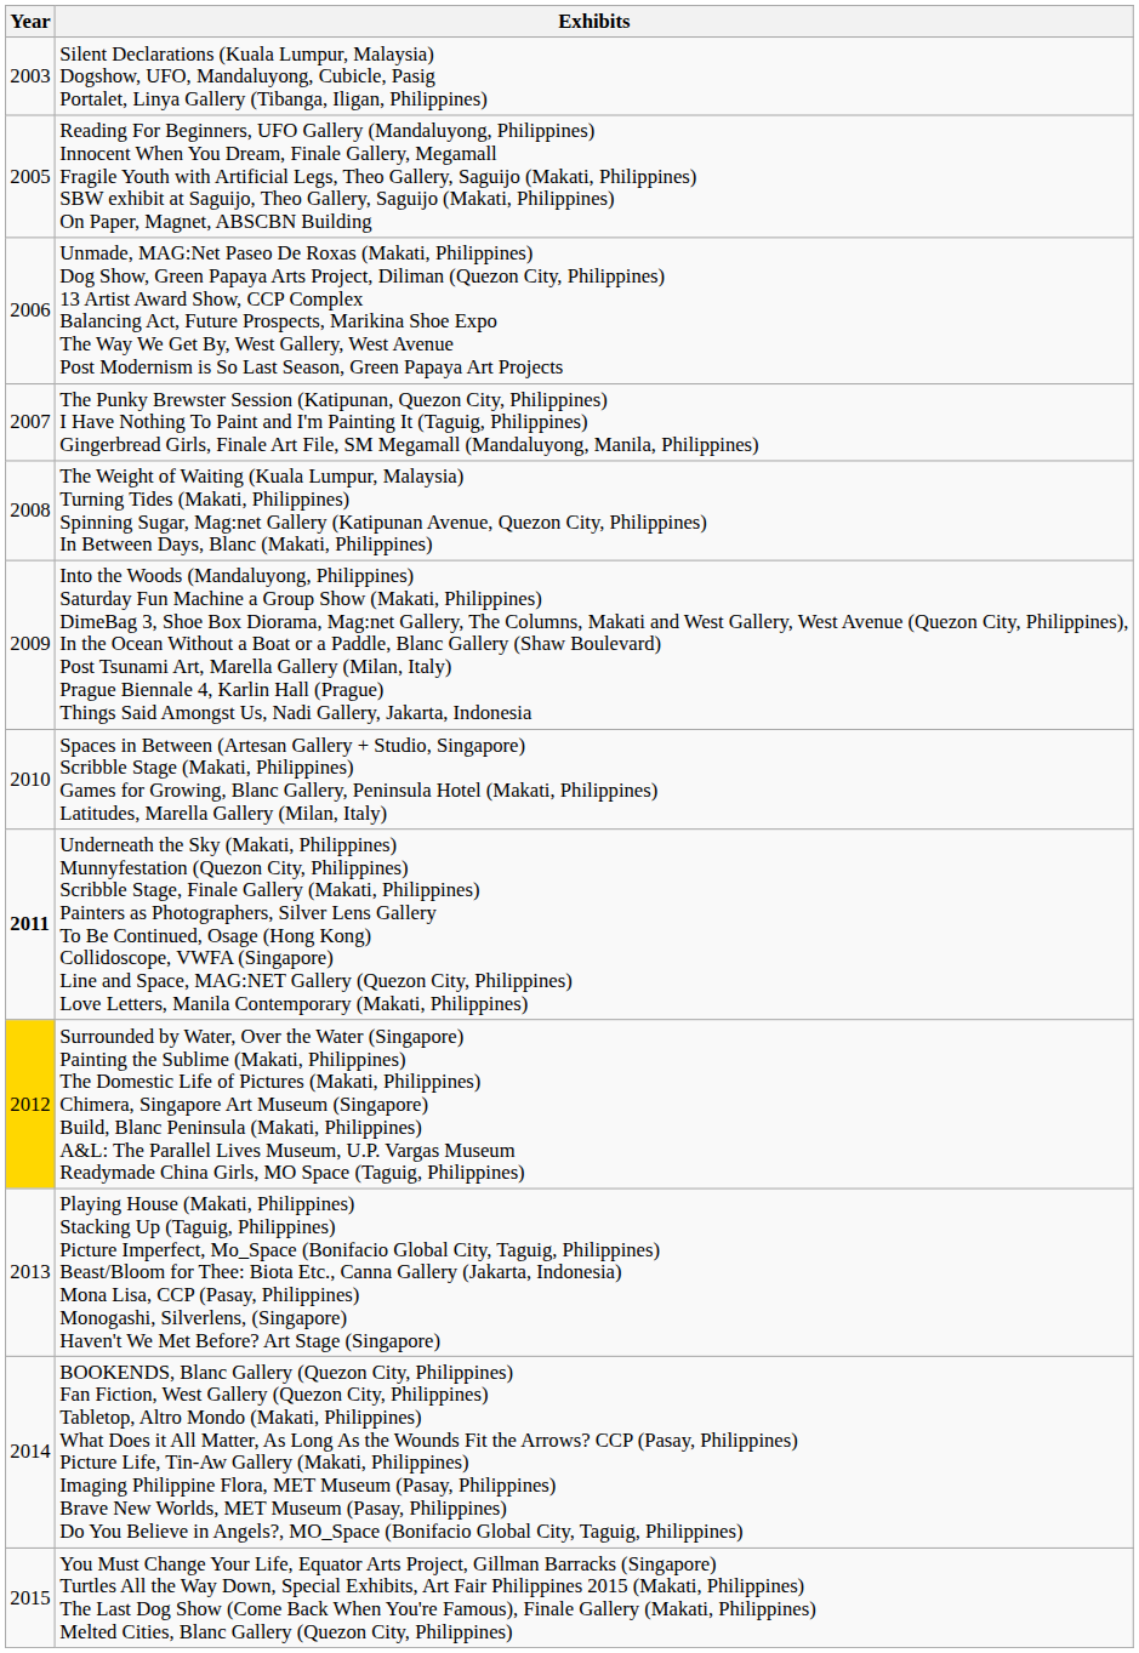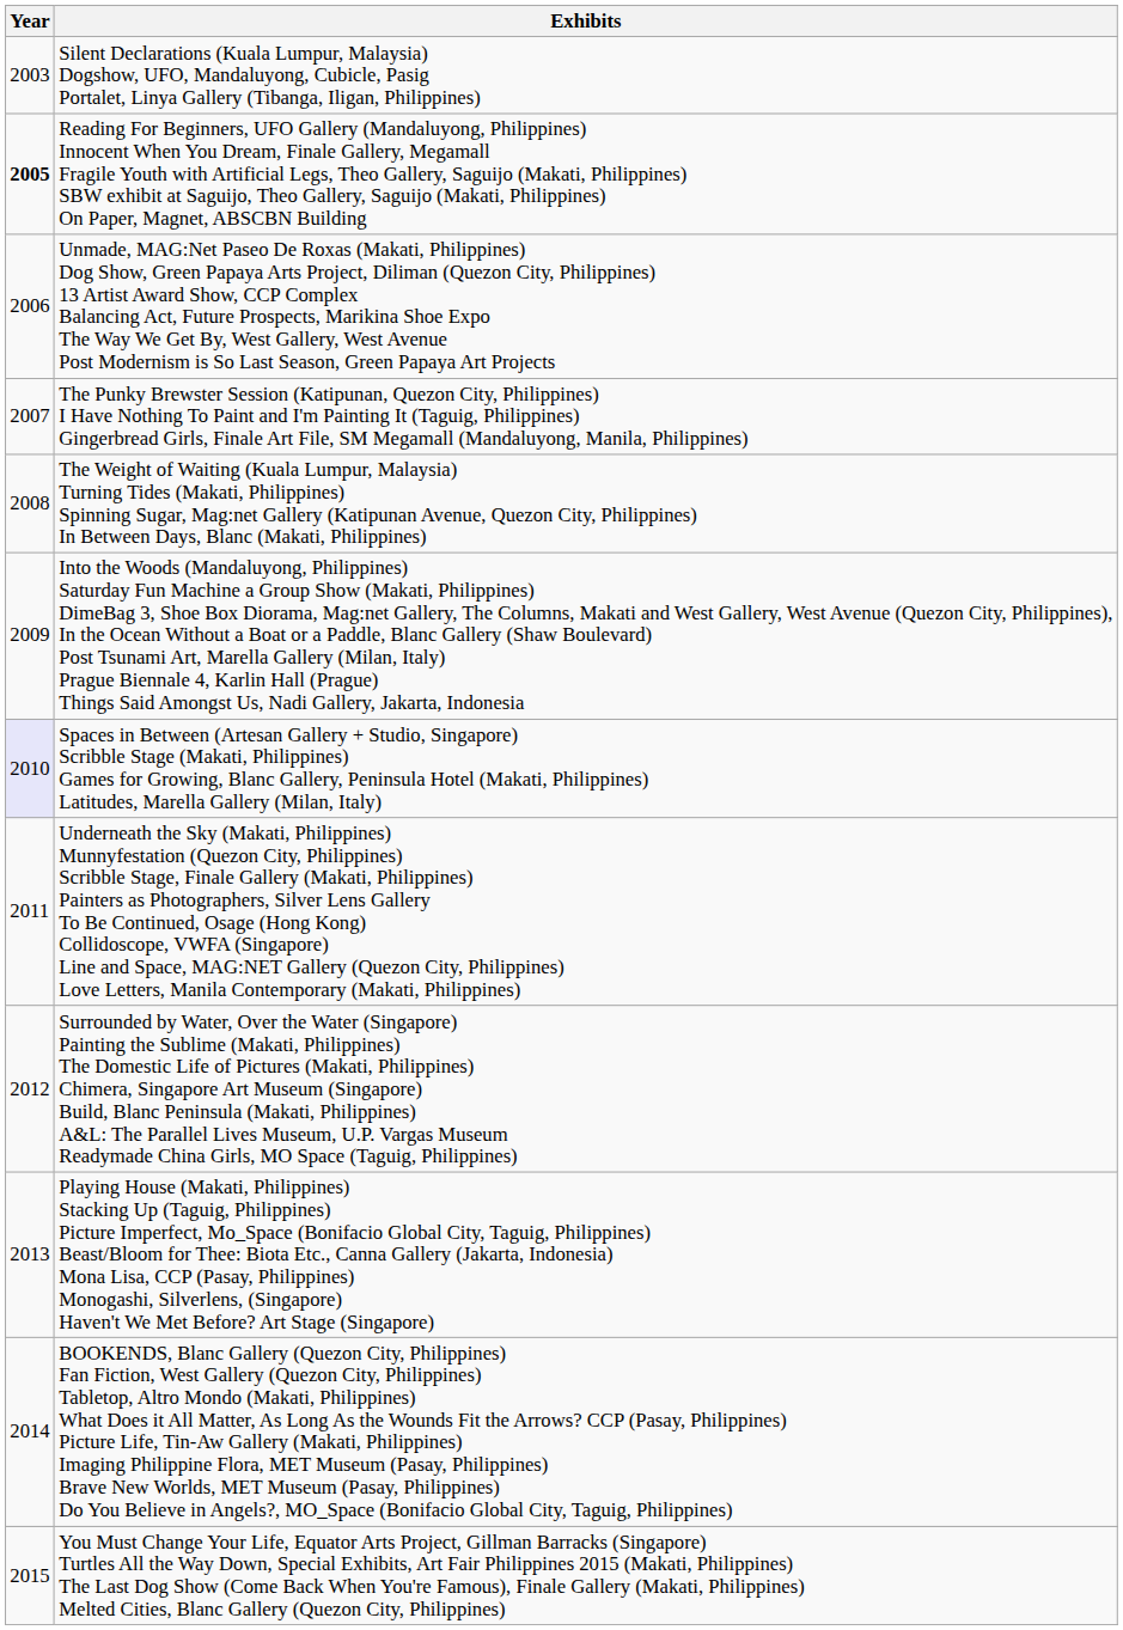row 3 | Year: normal -> bold
row 8 | Year: no background -> lavender background
row 9 | Year: bold -> normal
row 10 | Year: gold background -> no background
